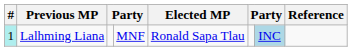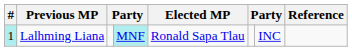Lalhming Liana | column 4: no background -> paleturquoise background
Lalhming Liana | column 7: lightblue background -> no background
